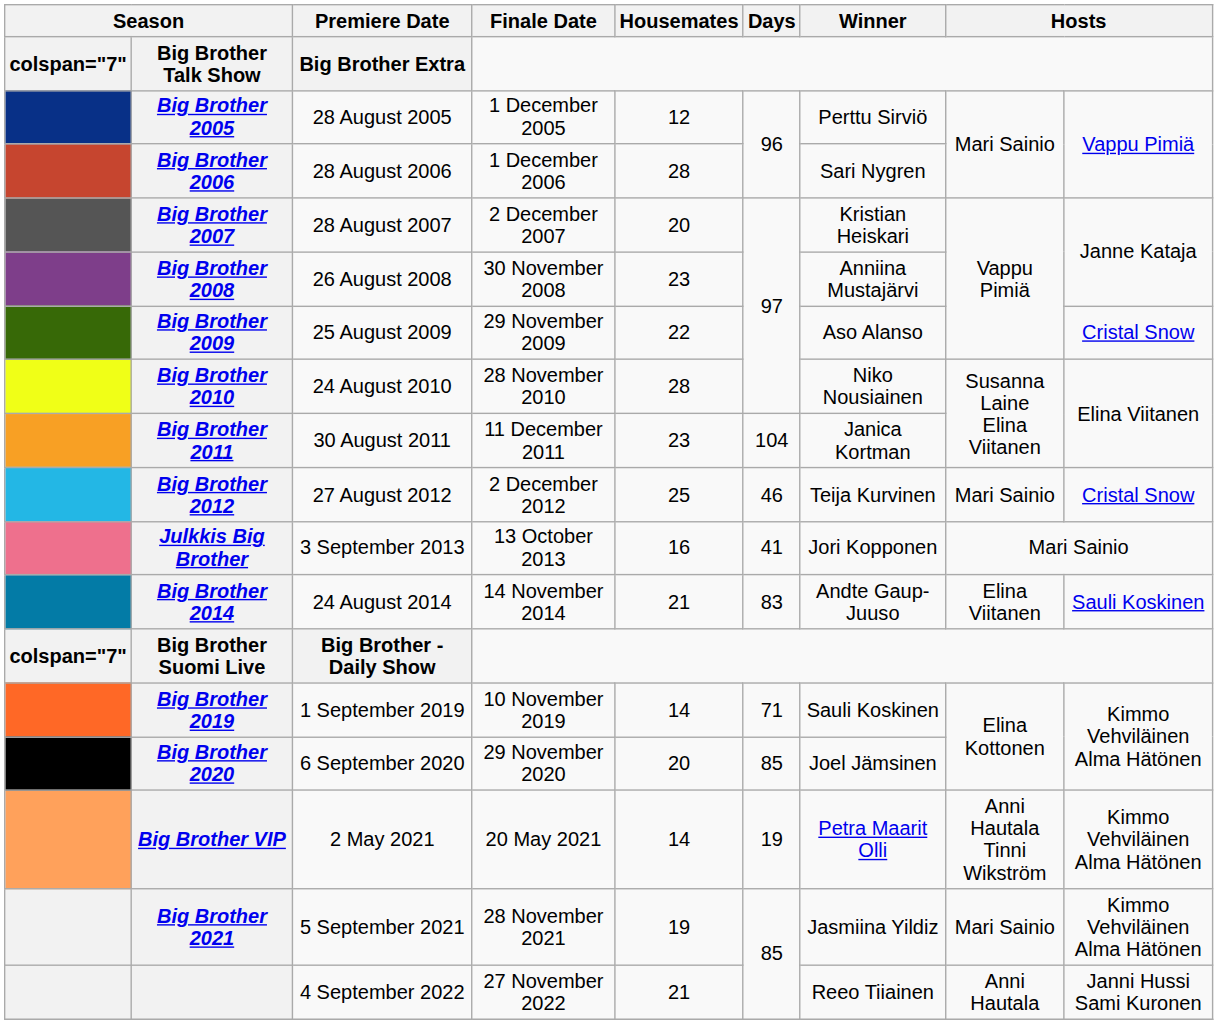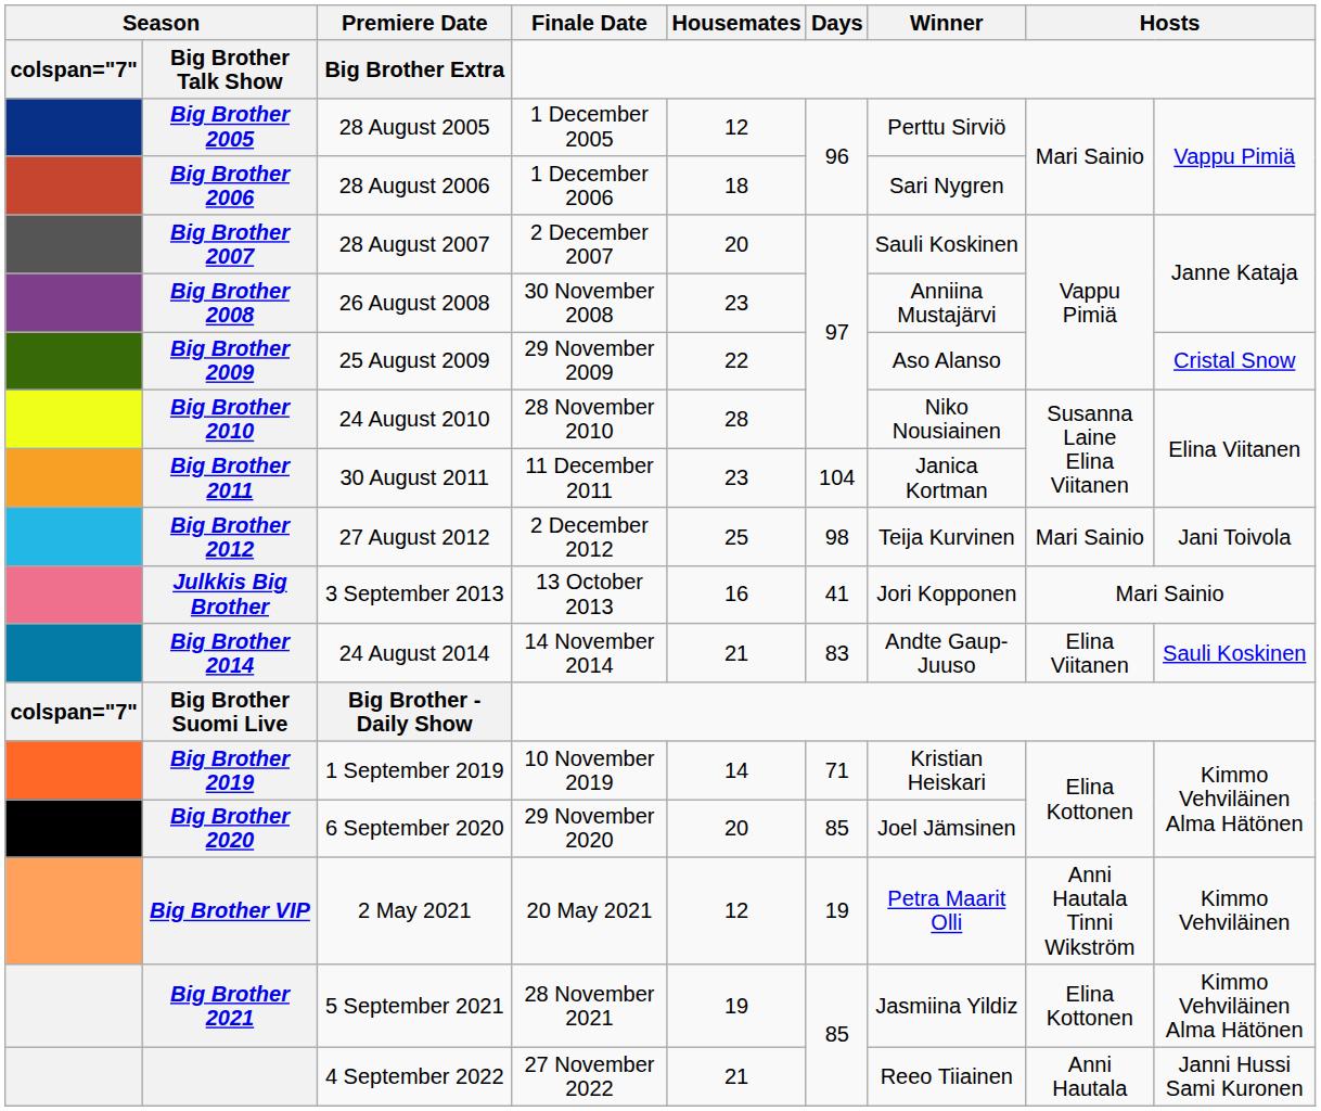Big Brother 2006 | Housemates: 28 -> 18
Big Brother 2007 | Winner: Kristian Heiskari -> Sauli Koskinen
Big Brother 2012 | Days: 46 -> 98
Big Brother 2012 | column 9: Cristal Snow -> Jani Toivola
Big Brother 2019 | Winner: Sauli Koskinen -> Kristian Heiskari
Big Brother VIP | Housemates: 14 -> 12
Big Brother VIP | column 9: Kimmo Vehviläinen Alma Hätönen -> Kimmo Vehviläinen
Big Brother 2021 | column 8: Mari Sainio -> Elina Kottonen
